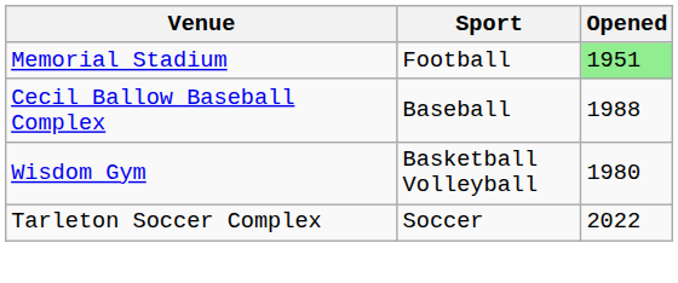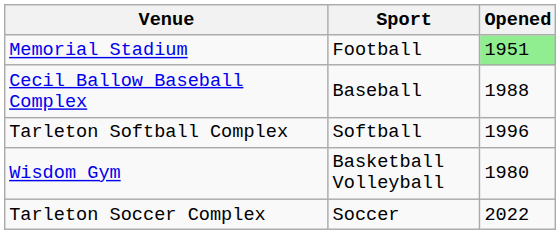+ row: Tarleton Softball Complex | Softball | 1996
